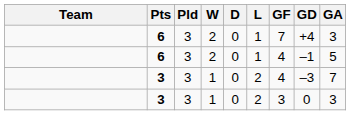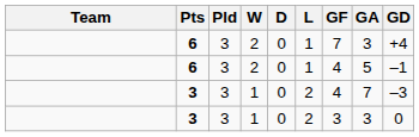columns swapped: GA <-> GD
